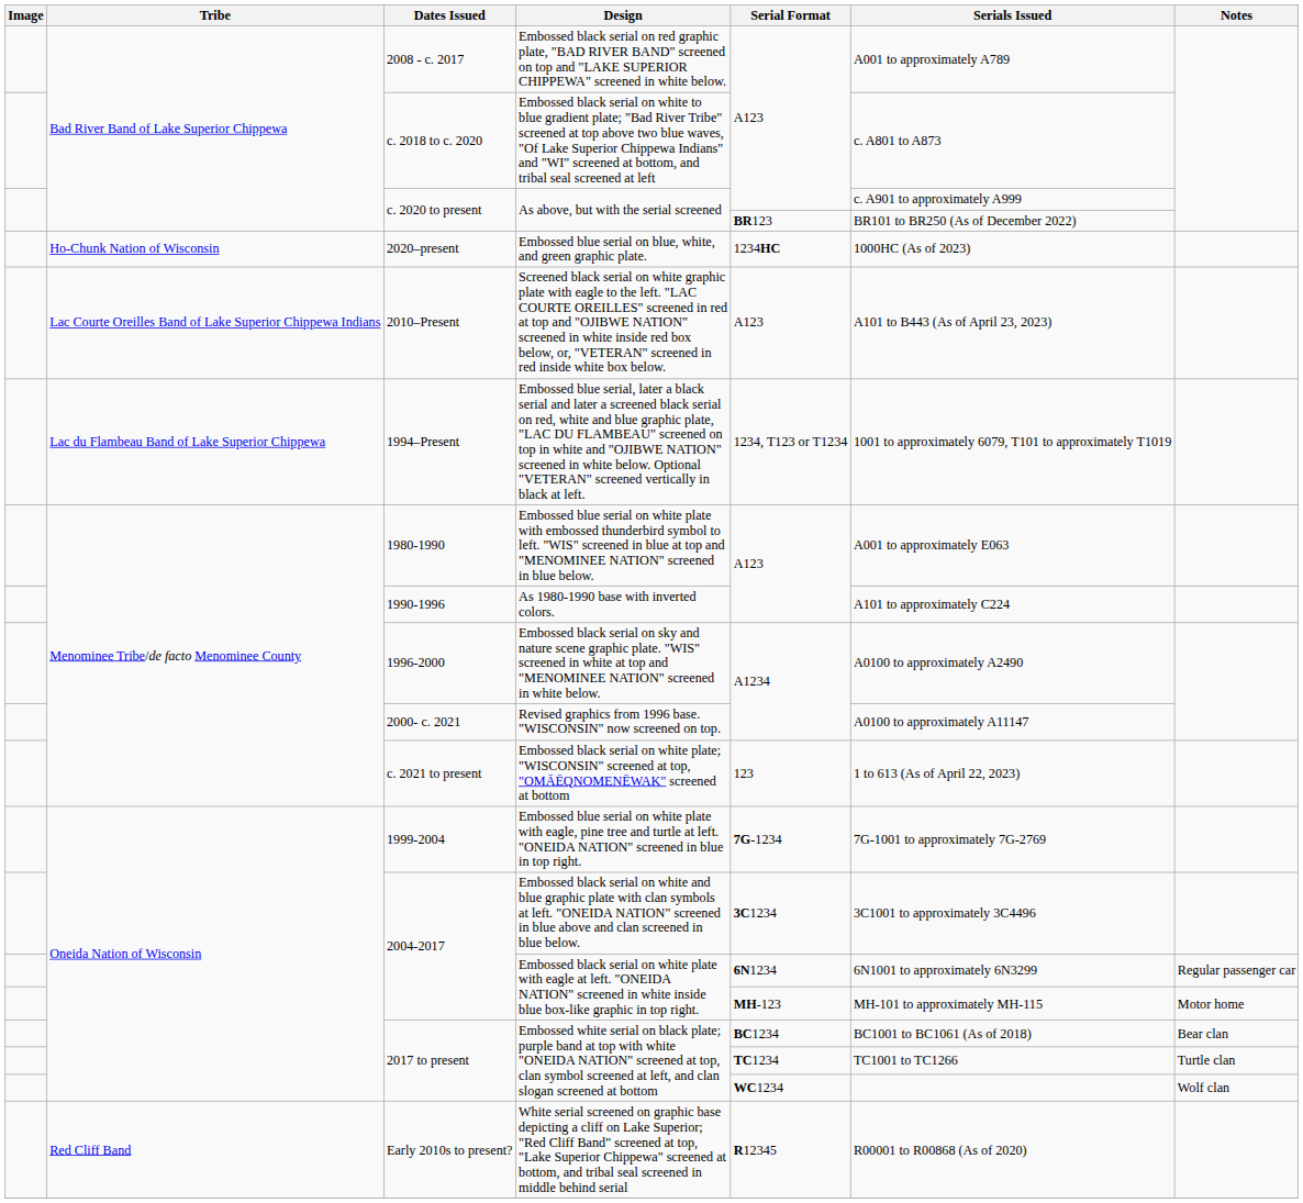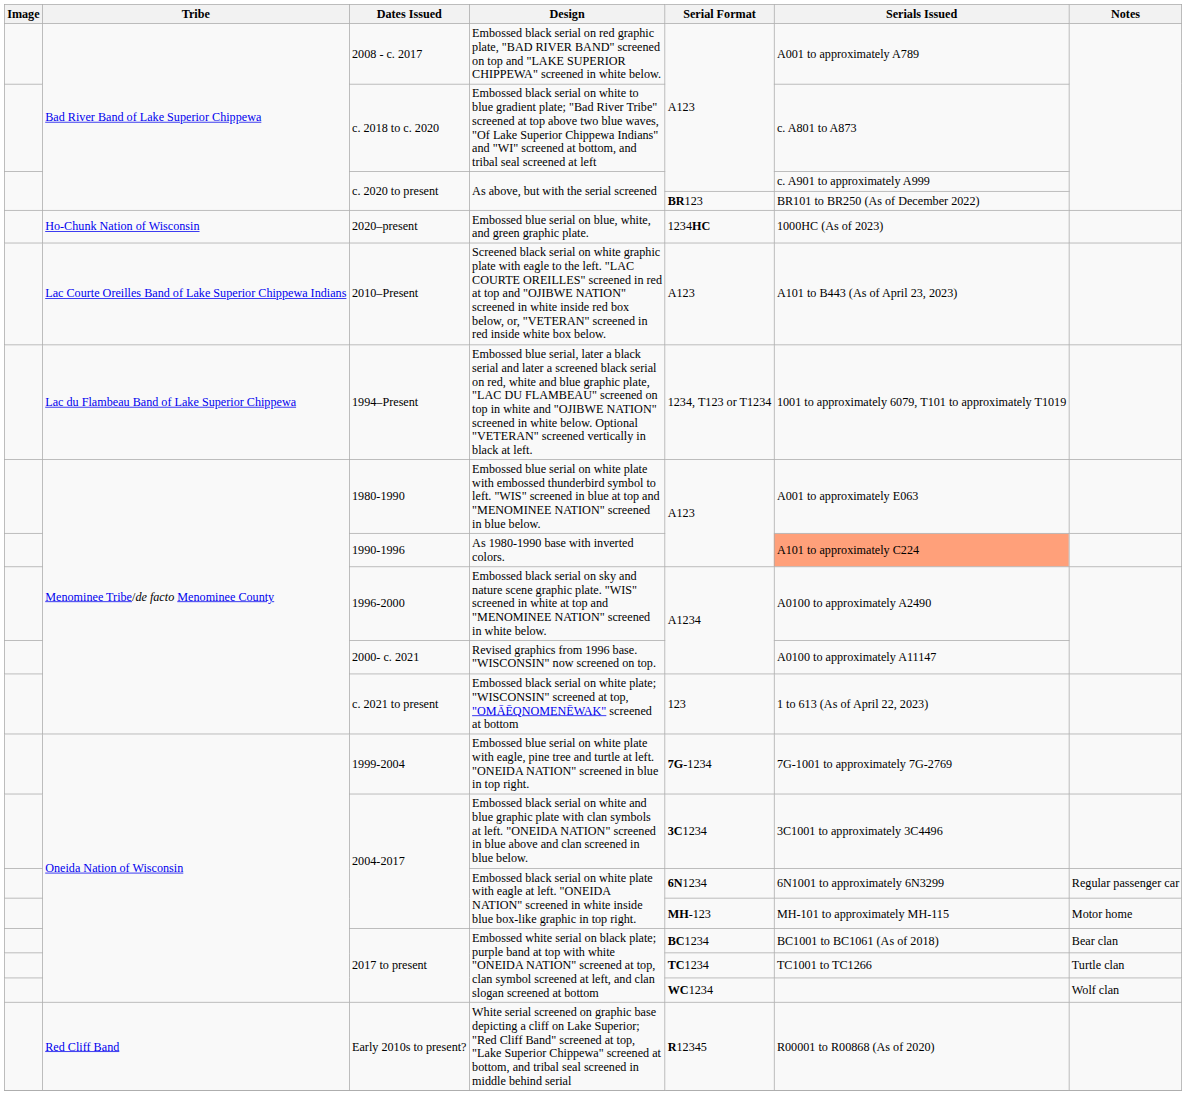As 1980-1990 base with inverted colors. | Serials Issued: no background -> lightsalmon background
